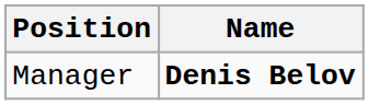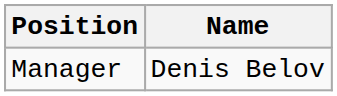Manager | Name: bold -> normal
